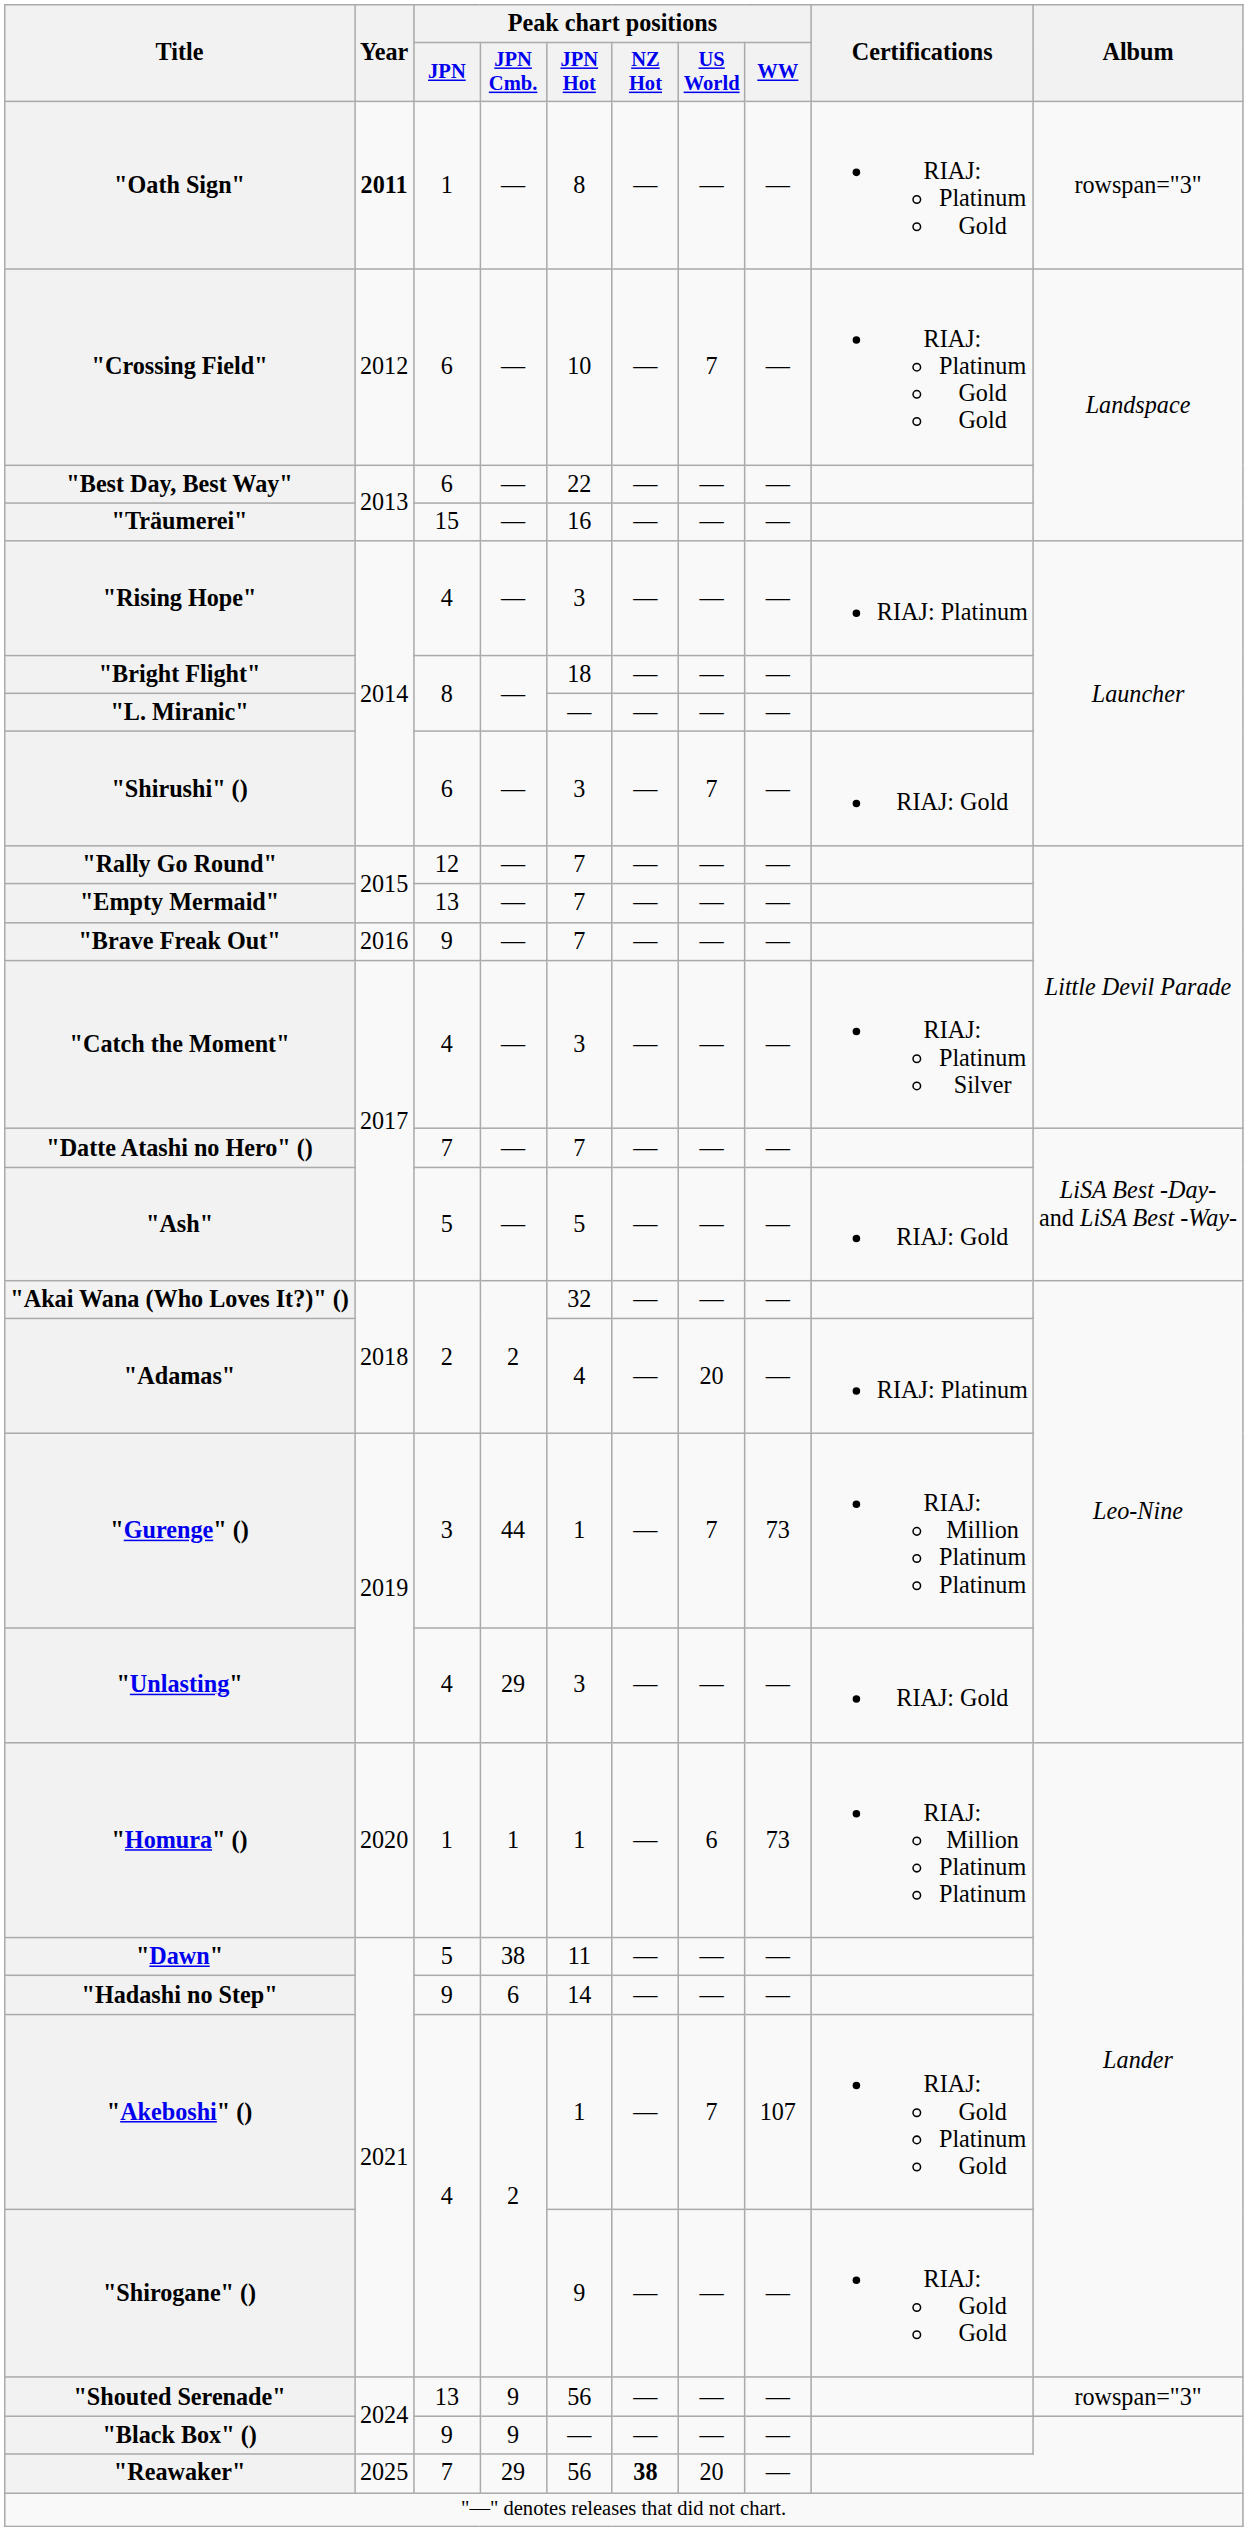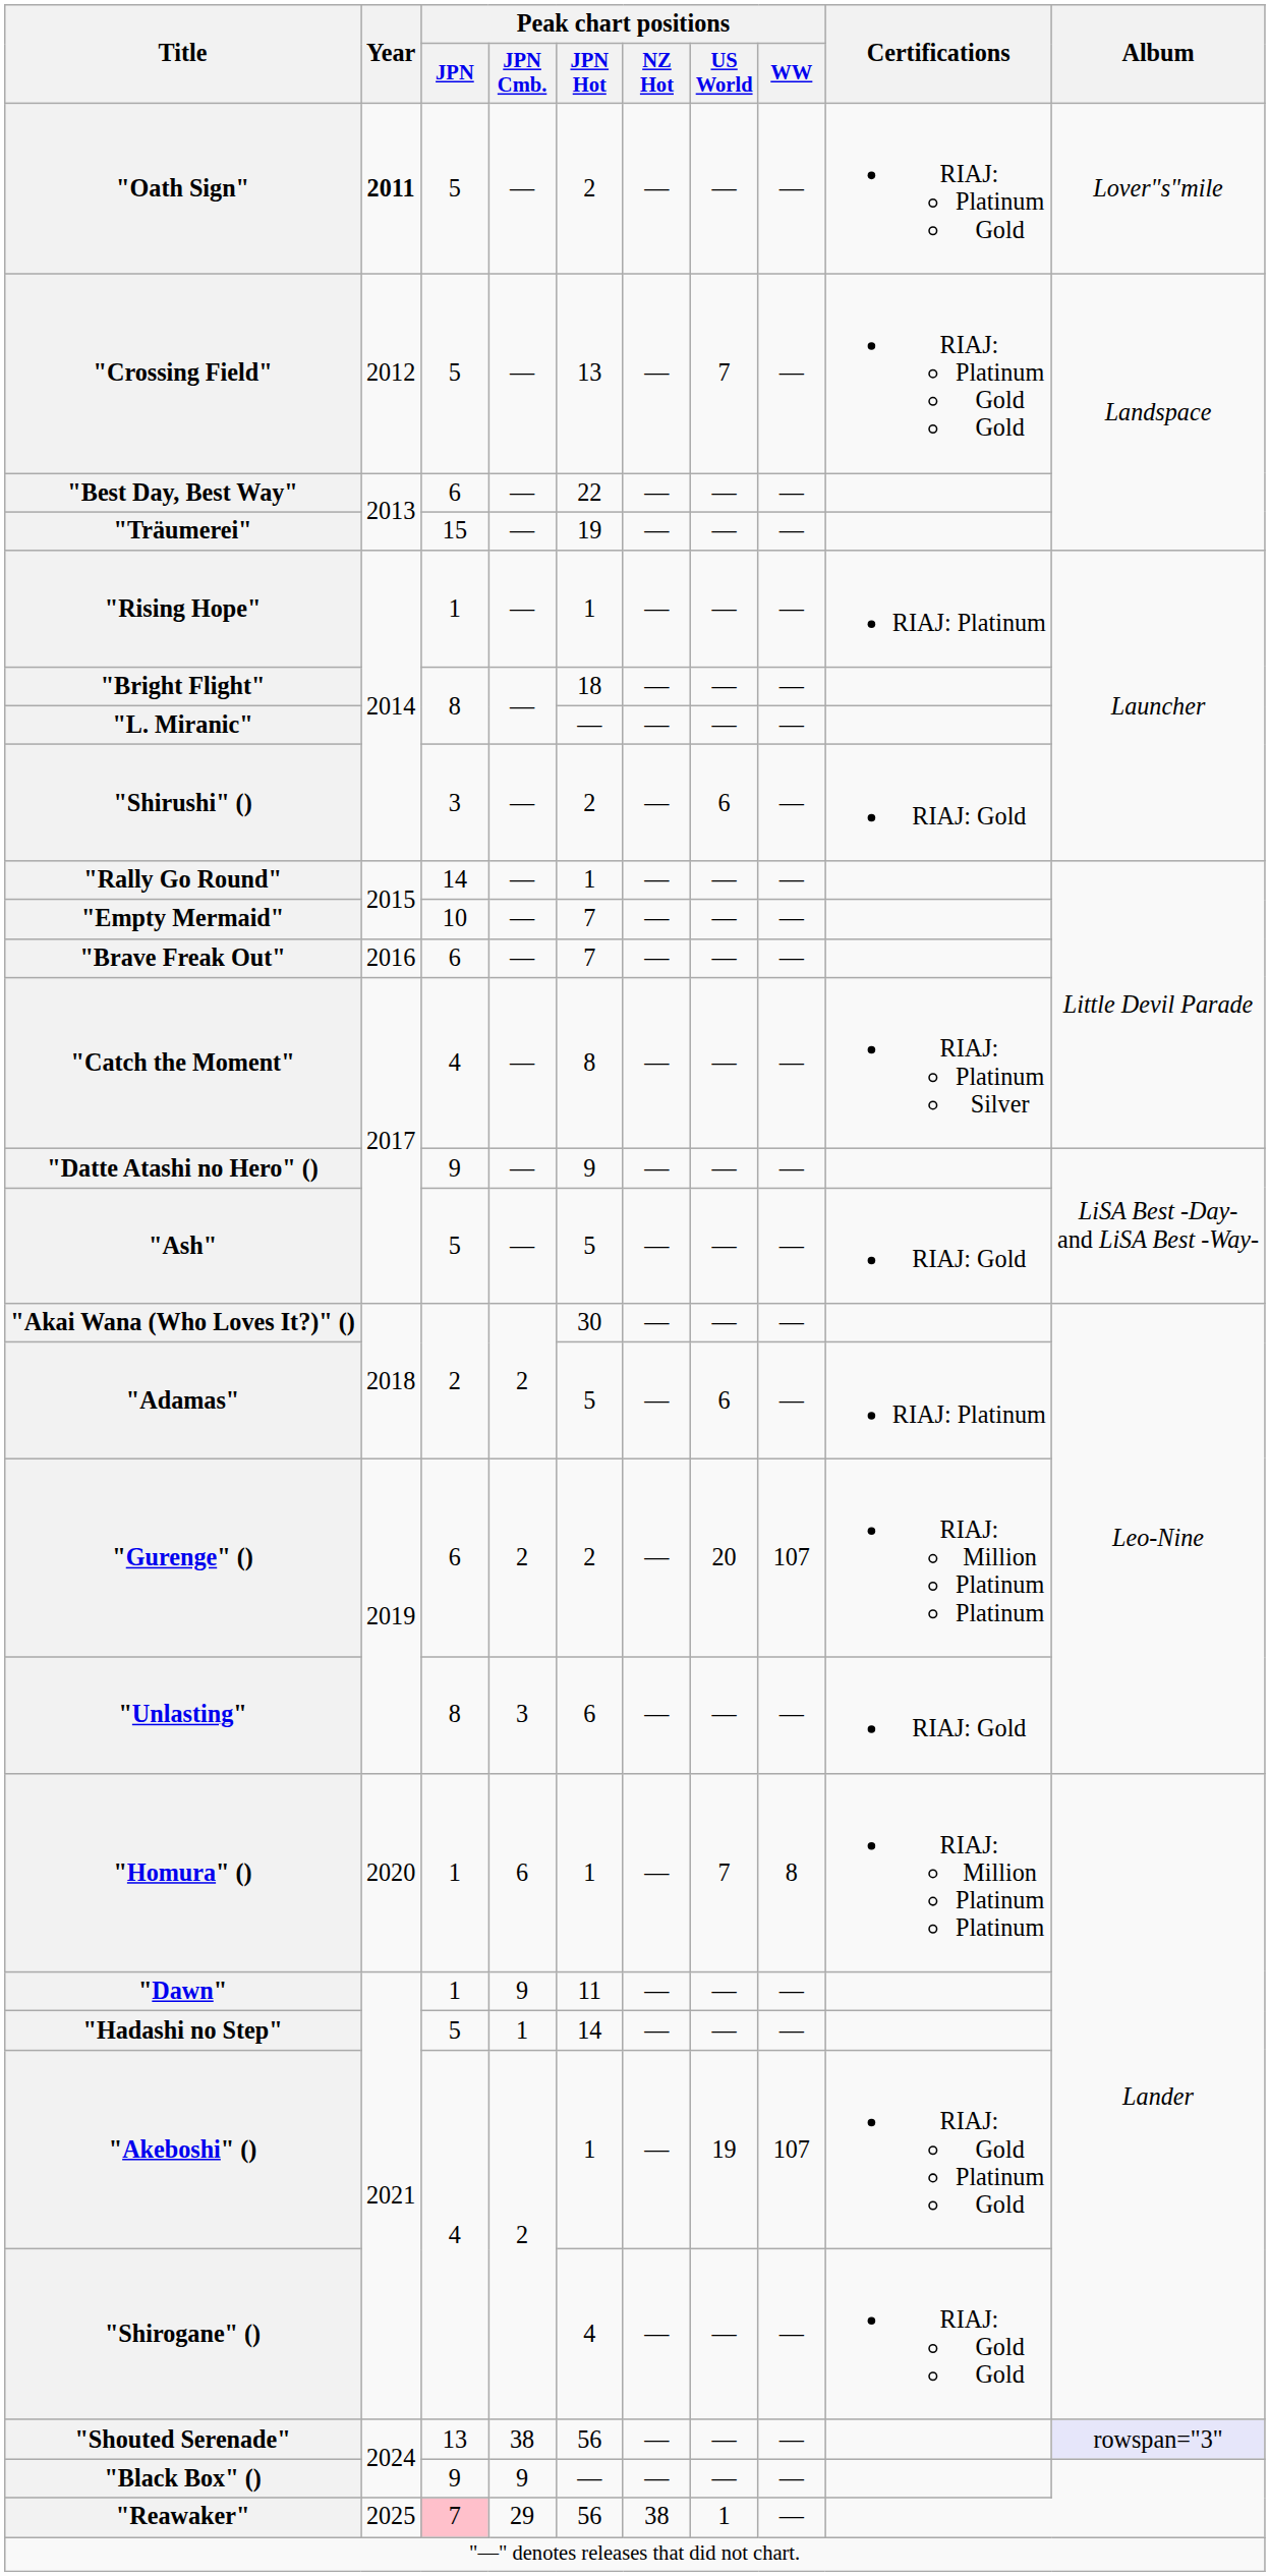"Oath Sign" | Peak chart positions / JPN: 1 -> 5
"Oath Sign" | Peak chart positions / JPN Hot: 8 -> 2
"Oath Sign" | Album: rowspan="3" -> Lover"s"mile
"Crossing Field" | Peak chart positions / JPN: 6 -> 5
"Crossing Field" | Peak chart positions / JPN Hot: 10 -> 13
"Träumerei" | Peak chart positions / JPN Hot: 16 -> 19
"Rising Hope" | Peak chart positions / JPN: 4 -> 1
"Rising Hope" | Peak chart positions / JPN Hot: 3 -> 1
"Shirushi" () | Peak chart positions / JPN: 6 -> 3
"Shirushi" () | Peak chart positions / JPN Hot: 3 -> 2
"Shirushi" () | Peak chart positions / US World: 7 -> 6
"Rally Go Round" | Peak chart positions / JPN: 12 -> 14
"Rally Go Round" | Peak chart positions / JPN Hot: 7 -> 1
"Empty Mermaid" | Peak chart positions / JPN: 13 -> 10
"Brave Freak Out" | Peak chart positions / JPN: 9 -> 6
"Catch the Moment" | Peak chart positions / JPN Hot: 3 -> 8
"Datte Atashi no Hero" () | Peak chart positions / JPN: 7 -> 9
"Datte Atashi no Hero" () | Peak chart positions / JPN Hot: 7 -> 9
"Akai Wana (Who Loves It?)" () | Peak chart positions / JPN Hot: 32 -> 30
"Adamas" | Peak chart positions / JPN Hot: 4 -> 5
"Adamas" | Peak chart positions / US World: 20 -> 6
"Gurenge" () | Peak chart positions / JPN: 3 -> 6
"Gurenge" () | Peak chart positions / JPN Cmb.: 44 -> 2
"Gurenge" () | Peak chart positions / JPN Hot: 1 -> 2
"Gurenge" () | Peak chart positions / US World: 7 -> 20
"Gurenge" () | Peak chart positions / WW: 73 -> 107
"Unlasting" | Peak chart positions / JPN: 4 -> 8
"Unlasting" | Peak chart positions / JPN Cmb.: 29 -> 3
"Unlasting" | Peak chart positions / JPN Hot: 3 -> 6
"Homura" () | Peak chart positions / JPN Cmb.: 1 -> 6
"Homura" () | Peak chart positions / US World: 6 -> 7
"Homura" () | Peak chart positions / WW: 73 -> 8
"Dawn" | Peak chart positions / JPN: 5 -> 1
"Dawn" | Peak chart positions / JPN Cmb.: 38 -> 9
"Hadashi no Step" | Peak chart positions / JPN: 9 -> 5
"Hadashi no Step" | Peak chart positions / JPN Cmb.: 6 -> 1
"Akeboshi" () | Peak chart positions / US World: 7 -> 19
"Shirogane" () | Peak chart positions / JPN Hot: 9 -> 4
"Shouted Serenade" | Peak chart positions / JPN Cmb.: 9 -> 38
"Shouted Serenade" | Album: no background -> lavender background
"Reawaker" | Peak chart positions / JPN: no background -> pink background
"Reawaker" | Peak chart positions / NZ Hot: bold -> normal
"Reawaker" | Peak chart positions / US World: 20 -> 1
